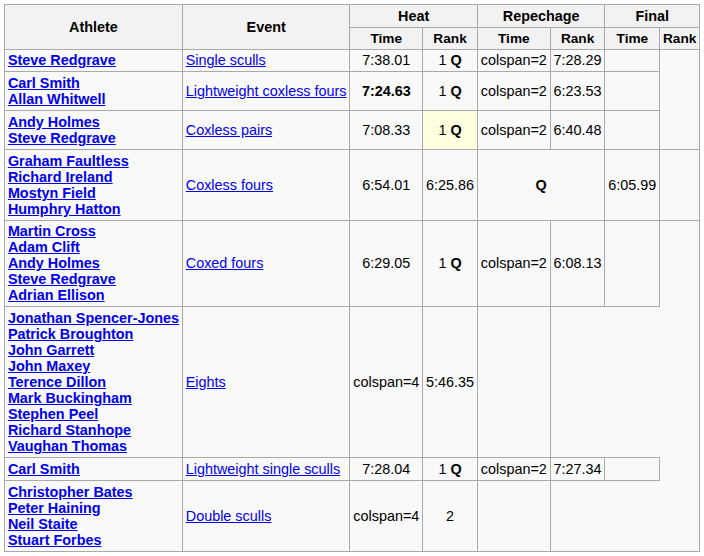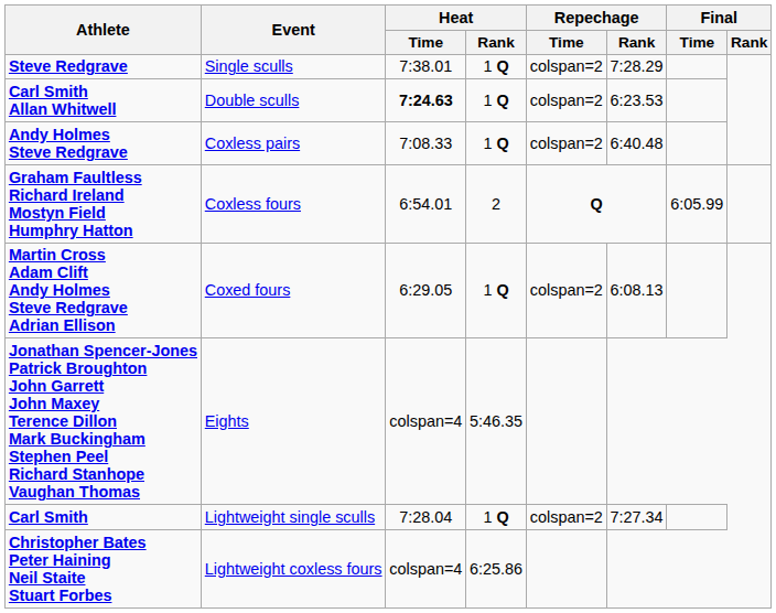Carl Smith Allan Whitwell | Event: Lightweight coxless fours -> Double sculls
Andy Holmes Steve Redgrave | Heat / Rank: lightyellow background -> no background
Graham Faultless Richard Ireland Mostyn Field Humphry Hatton | Heat / Rank: 6:25.86 -> 2
Christopher Bates Peter Haining Neil Staite Stuart Forbes | Event: Double sculls -> Lightweight coxless fours
Christopher Bates Peter Haining Neil Staite Stuart Forbes | Heat / Rank: 2 -> 6:25.86
